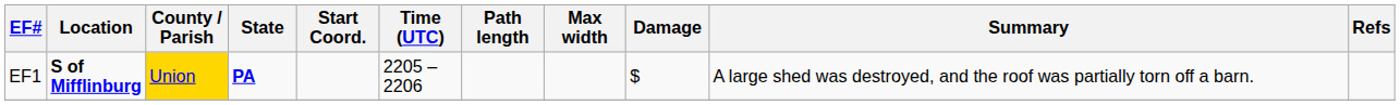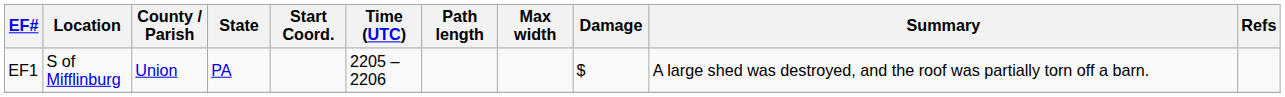EF1 | Location: bold -> normal
EF1 | County / Parish: gold background -> no background
EF1 | State: bold -> normal
